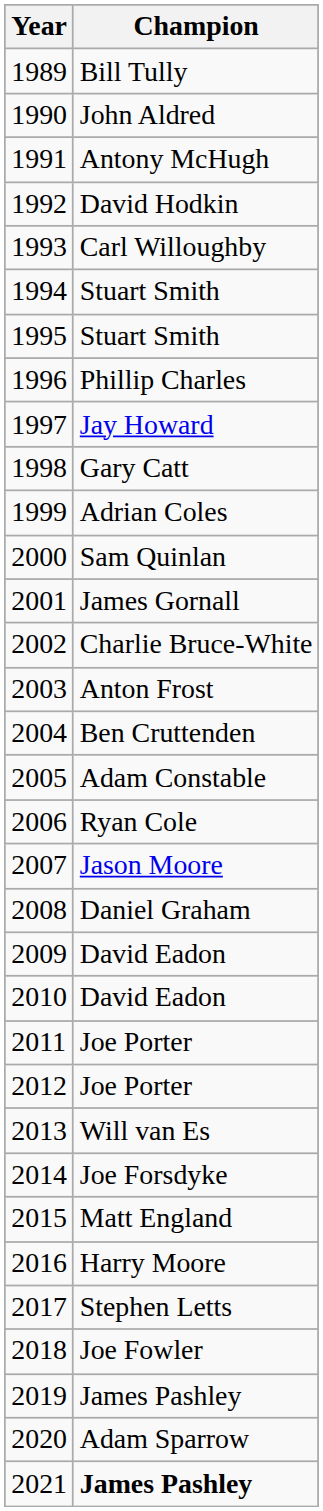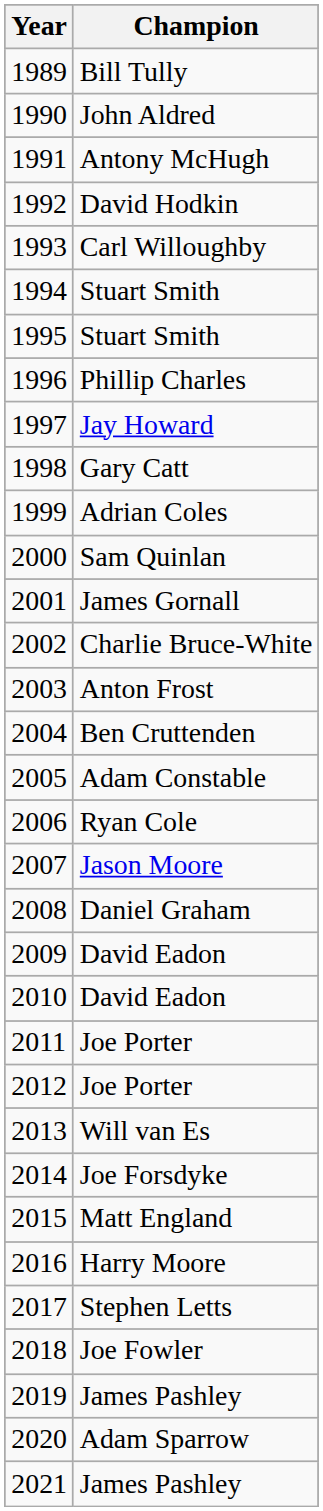2021 | Champion: bold -> normal
